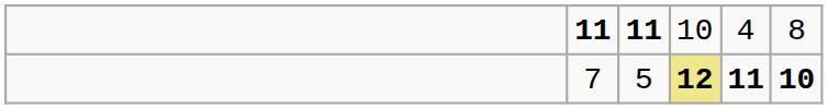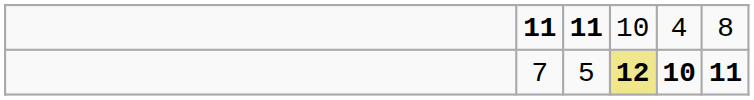row 2 | column 5: 11 -> 10
row 2 | column 6: 10 -> 11
